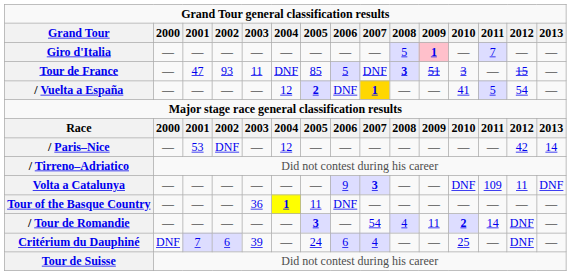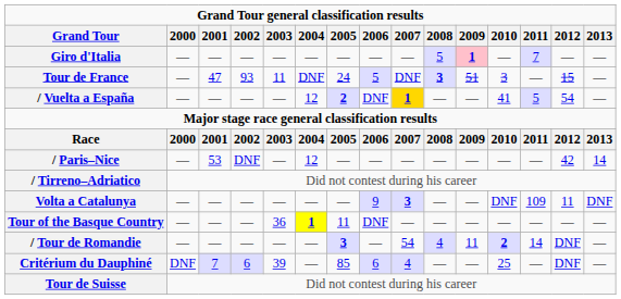Tour de France | 2005: 85 -> 24
Critérium du Dauphiné | 2005: 24 -> 85
